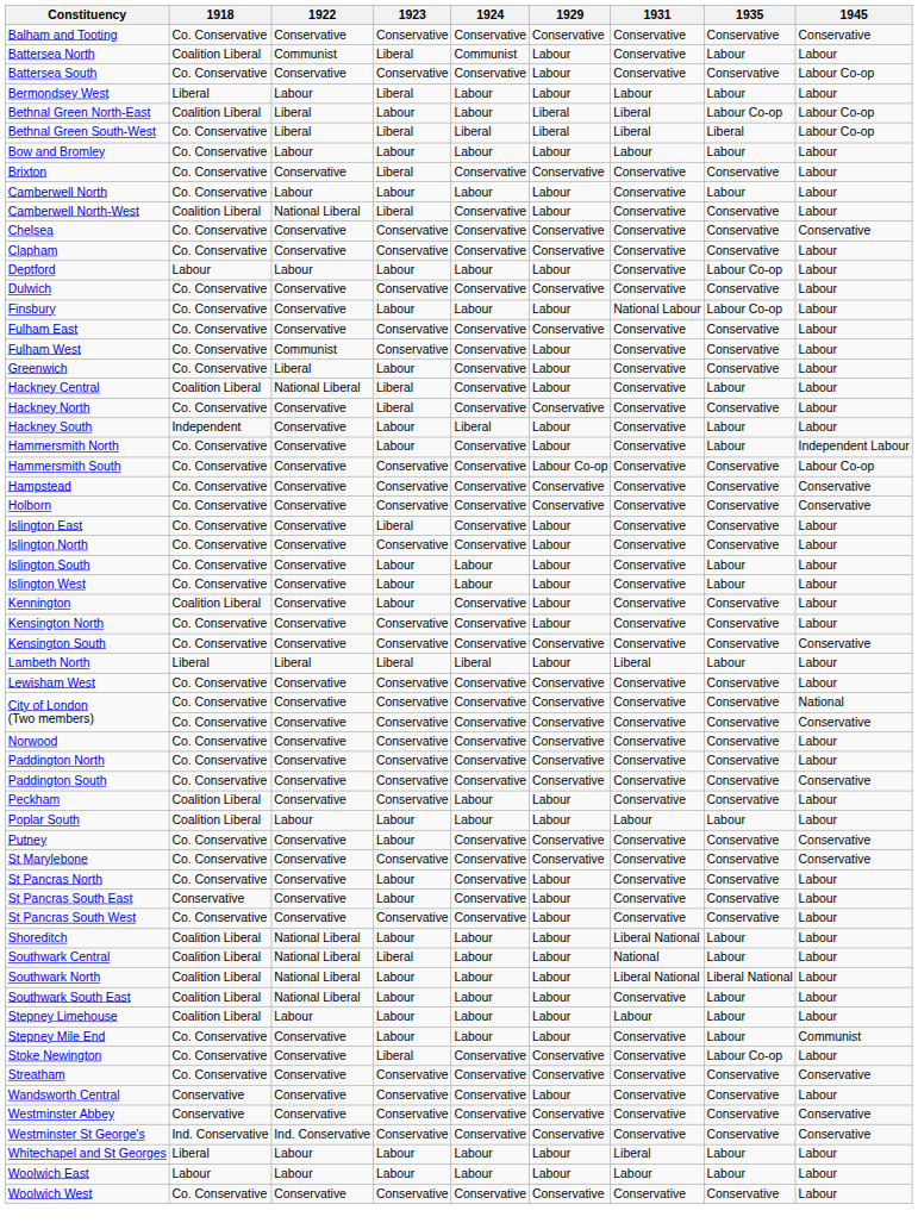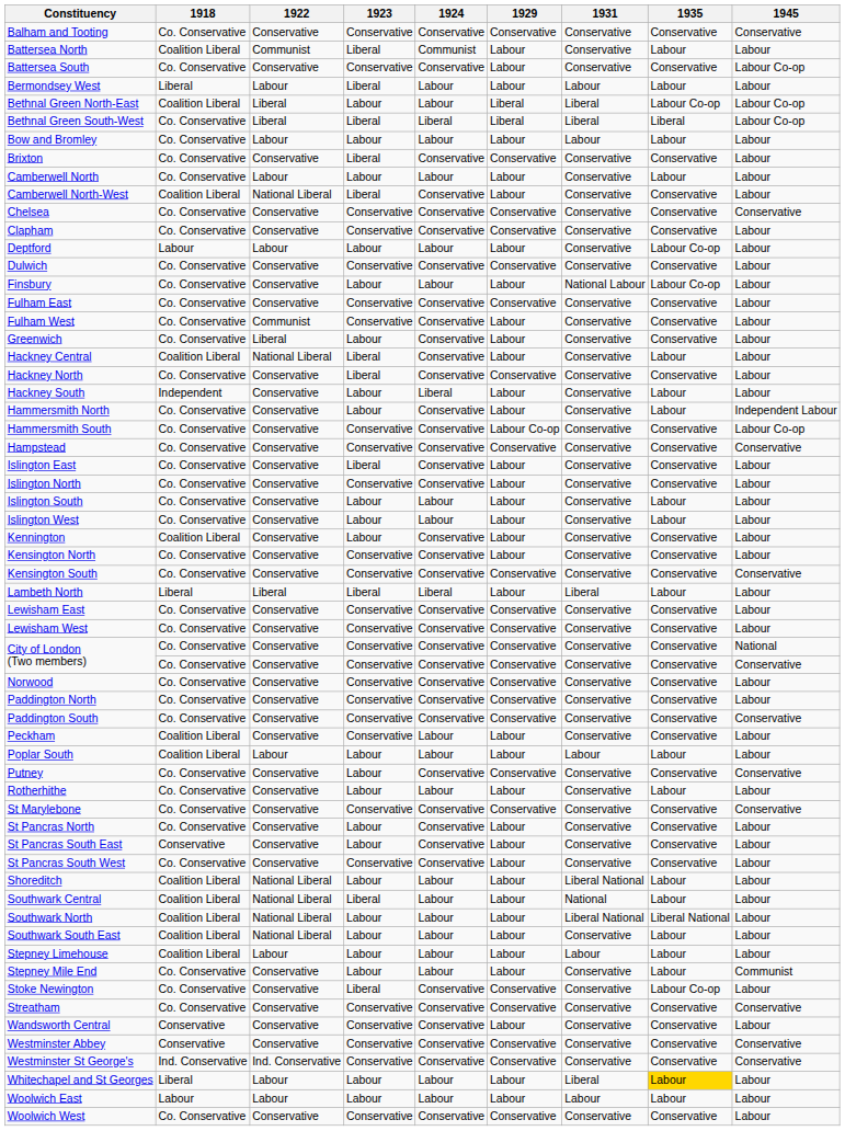- row: Holborn | Co. Conservative | Conservative | Conservative | Conservative | Conservative | Conservative | Conservative | Conservative
+ row: Lewisham East | Co. Conservative | Conservative | Conservative | Conservative | Conservative | Conservative | Conservative | Labour
+ row: Rotherhithe | Co. Conservative | Conservative | Labour | Labour | Labour | Conservative | Labour | Labour
Whitechapel and St Georges | 1935: no background -> gold background
